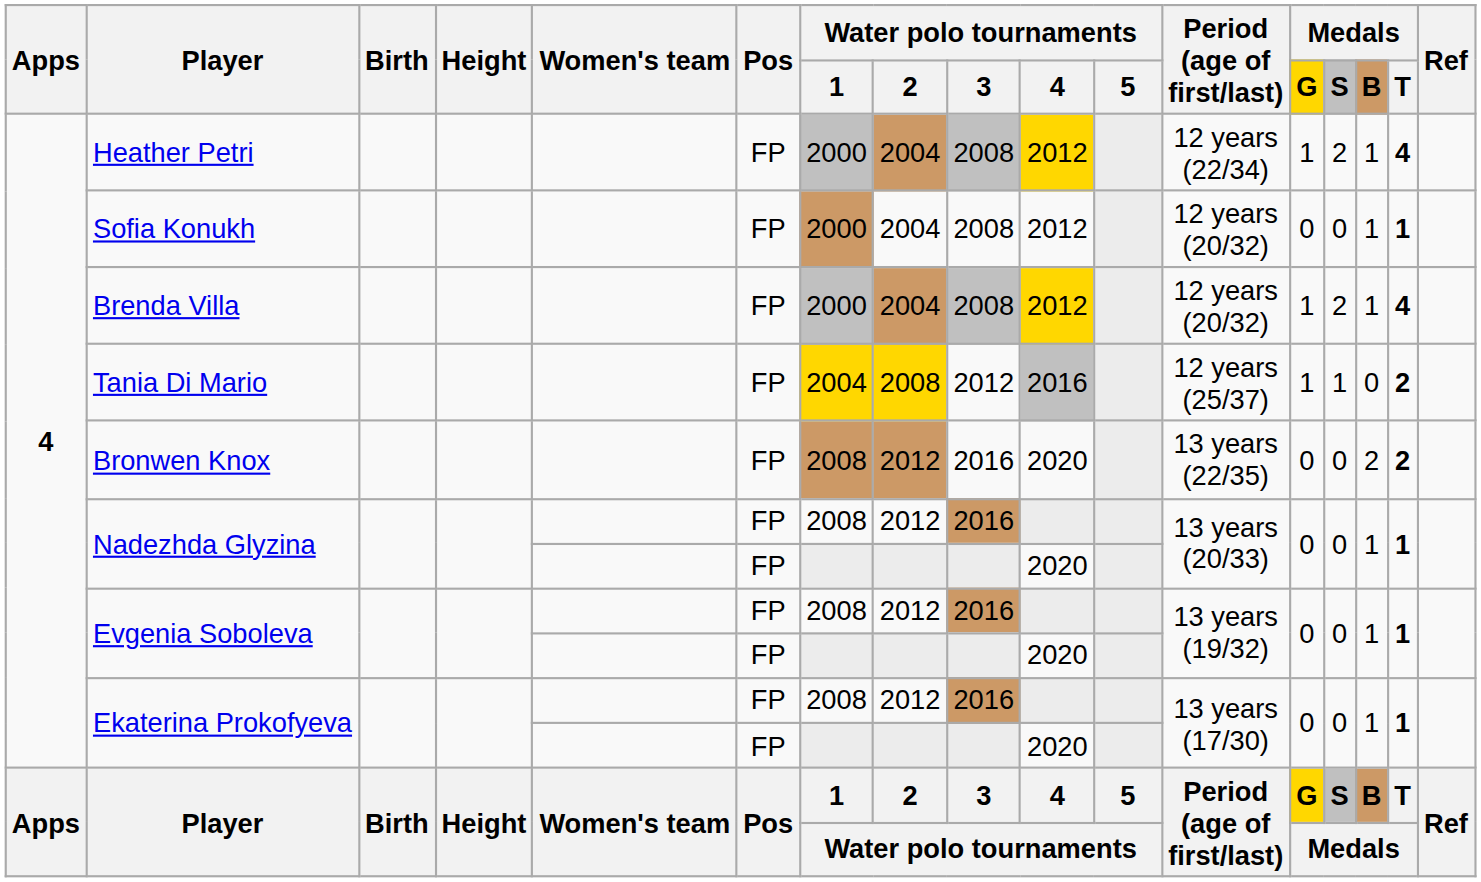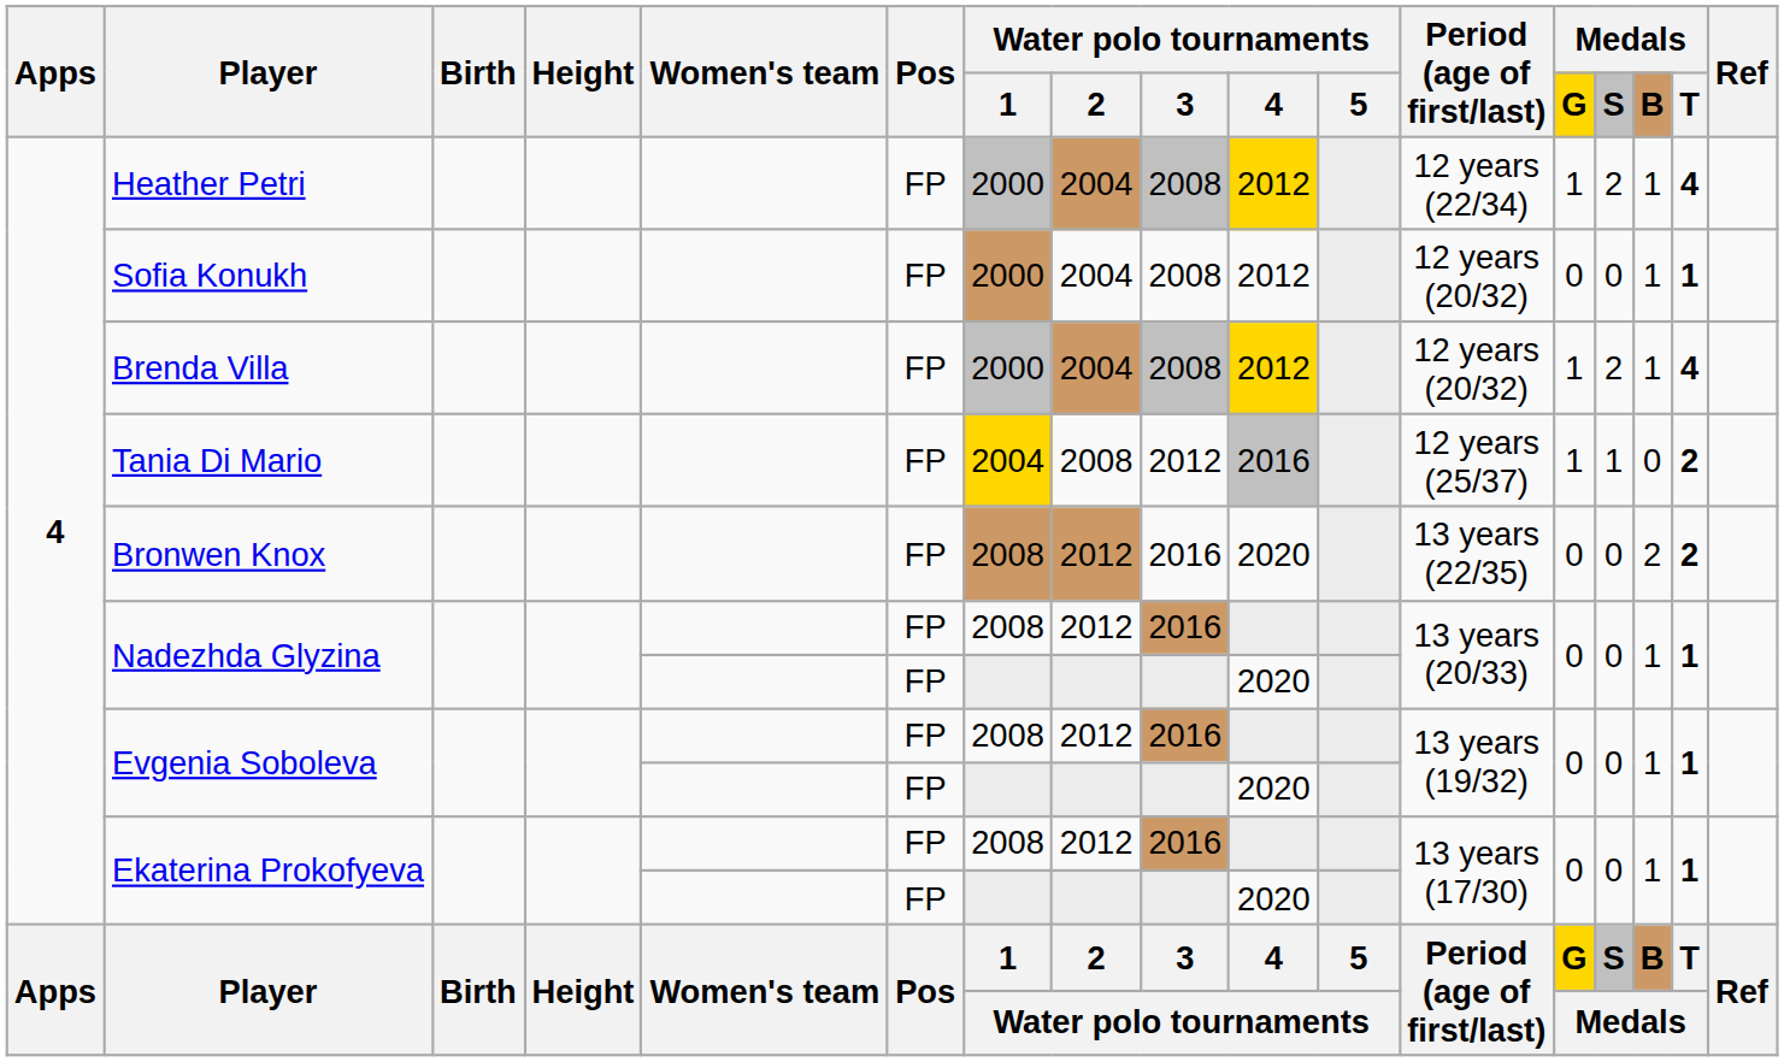Tania Di Mario | Water polo tournaments / 2: gold background -> no background
